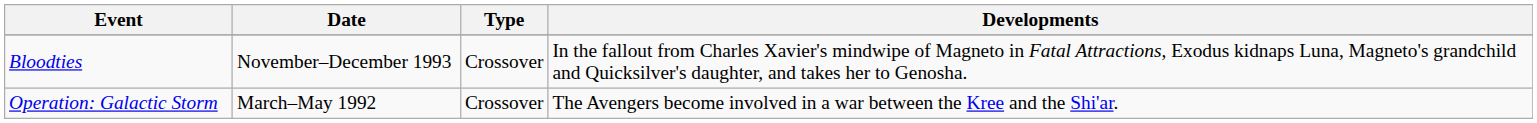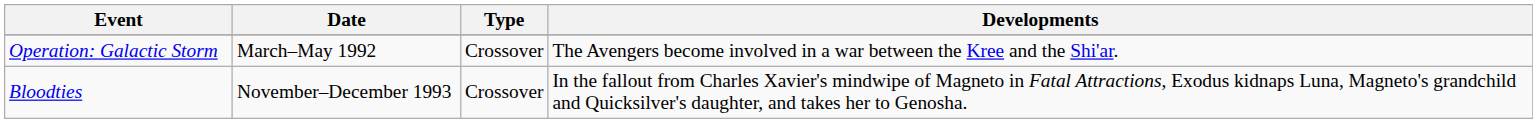rows swapped: Operation: Galactic Storm <-> Bloodties
